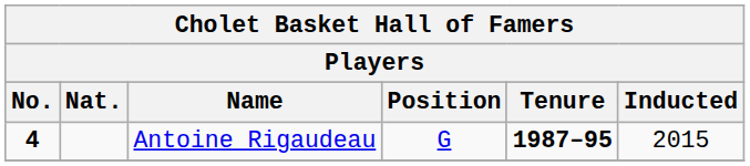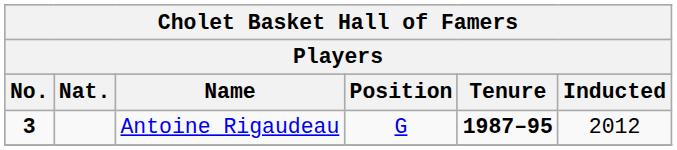Antoine Rigaudeau | No.: 4 -> 3
Antoine Rigaudeau | Inducted: 2015 -> 2012
